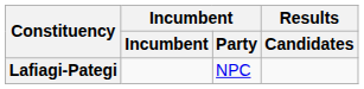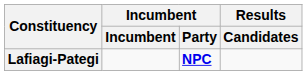Lafiagi-Pategi | Incumbent / Party: normal -> bold
